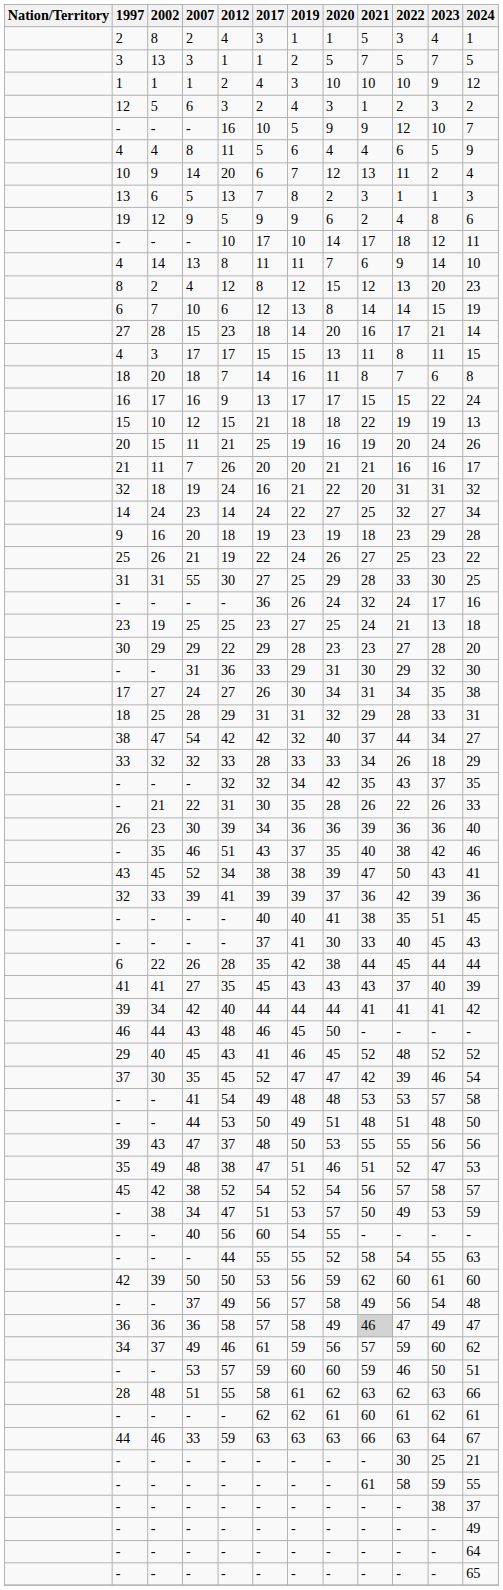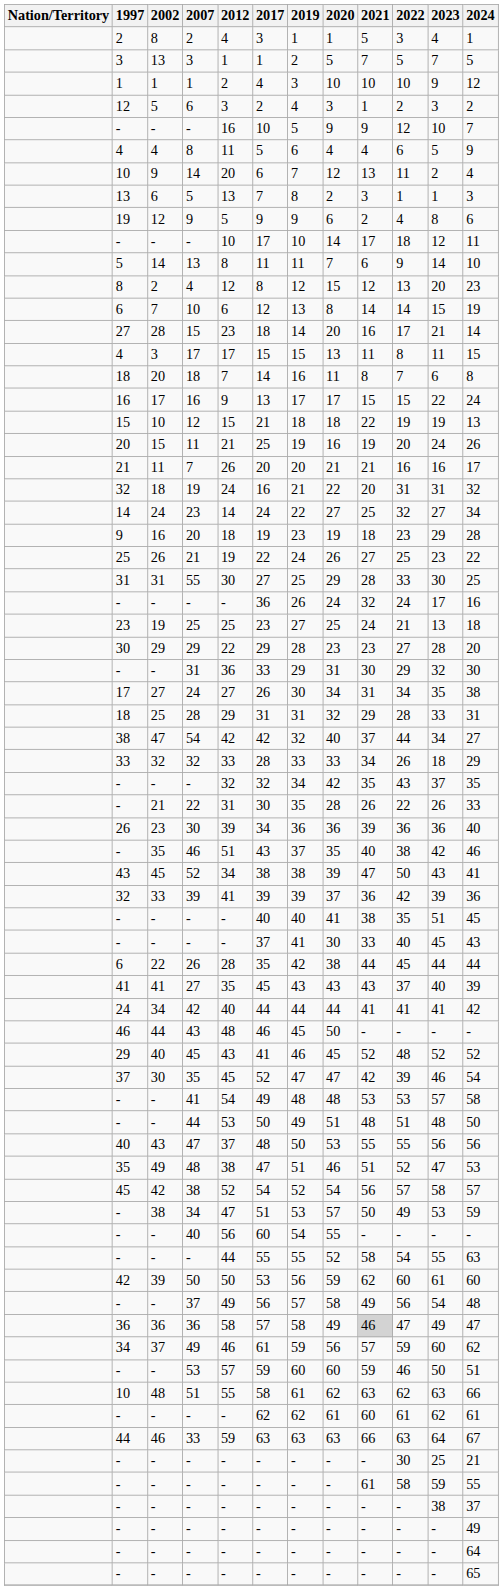row 12 | 1997: 4 -> 5
row 45 | 1997: 39 -> 24
row 51 | 1997: 39 -> 40
row 62 | 1997: 28 -> 10
